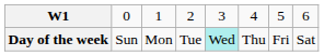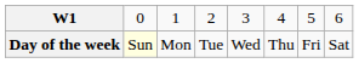Day of the week | column 2: no background -> lightyellow background
Day of the week | column 5: paleturquoise background -> no background
